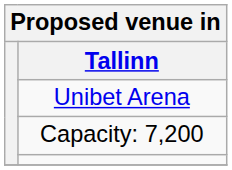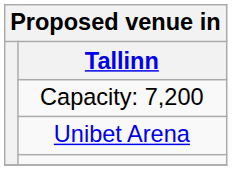row 3 | Tallinn: Unibet Arena -> Capacity: 7,200
row 4 | Tallinn: Capacity: 7,200 -> Unibet Arena
